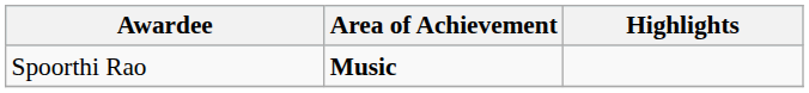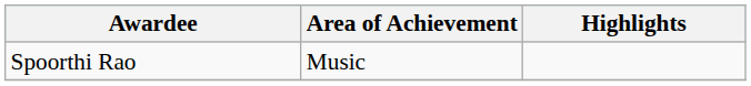Spoorthi Rao | Area of Achievement: bold -> normal
